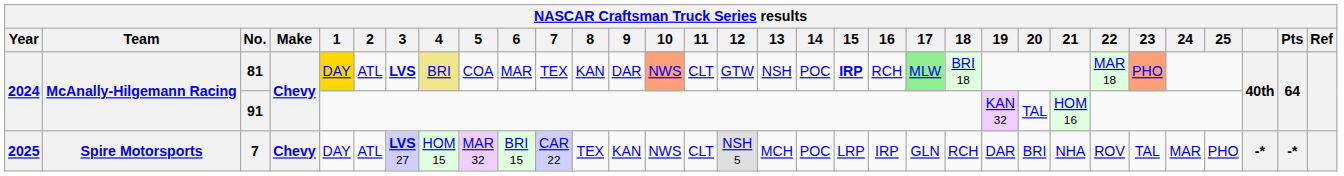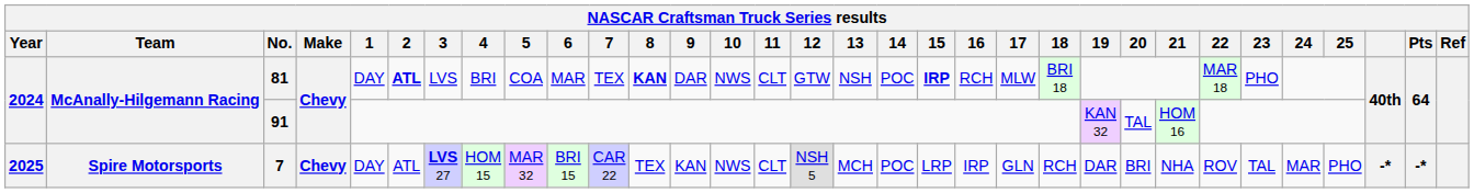81 | 1: gold background -> no background
81 | 2: normal -> bold
81 | 3: bold -> normal
81 | 4: khaki background -> no background
81 | 8: normal -> bold
81 | 10: lightsalmon background -> no background
81 | 17: lightgreen background -> no background
81 | 23: lightsalmon background -> no background
